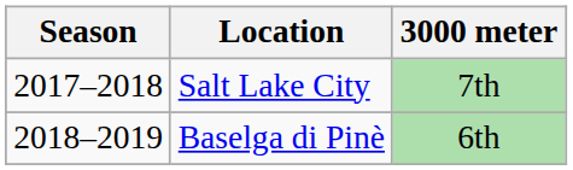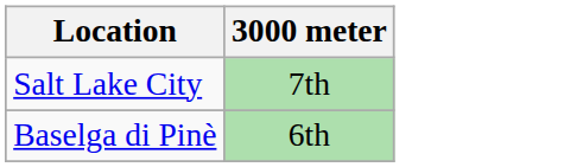- column: Season | 2017–2018 | 2018–2019
